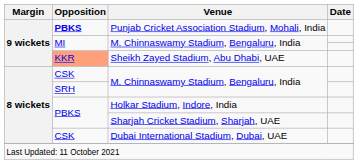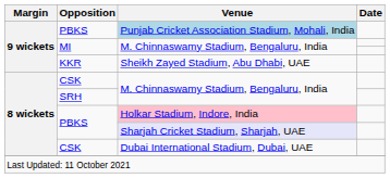Punjab Cricket Association Stadium, Mohali, India | Opposition: bold -> normal
Punjab Cricket Association Stadium, Mohali, India | Venue: no background -> lightblue background
Sheikh Zayed Stadium, Abu Dhabi, UAE | Opposition: lightsalmon background -> no background
Holkar Stadium, Indore, India | Venue: no background -> pink background
Sharjah Cricket Stadium, Sharjah, UAE | Venue: no background -> lavender background
